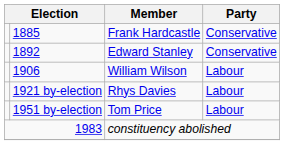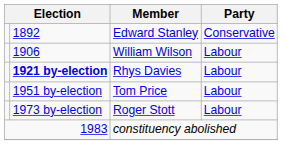- row: 1885 | Frank Hardcastle | Conservative
Rhys Davies | column 2: normal -> bold
+ row: 1973 by-election | Roger Stott | Labour
